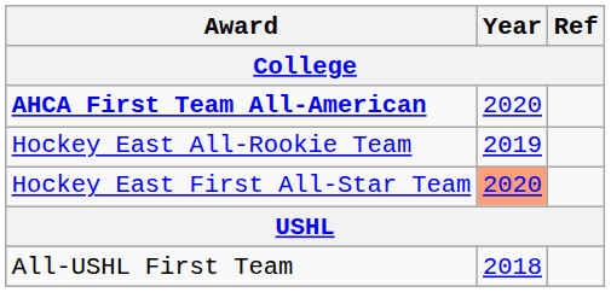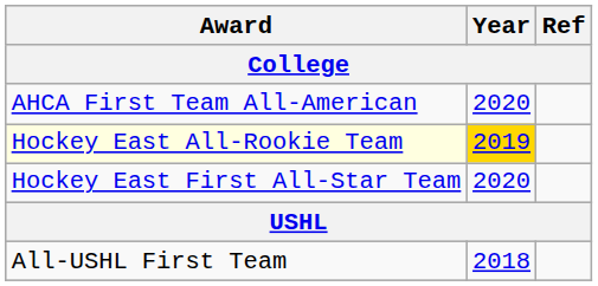row 3 | Award: bold -> normal
row 4 | Award: no background -> lightyellow background
row 4 | Year: no background -> gold background
row 5 | Year: lightsalmon background -> no background
